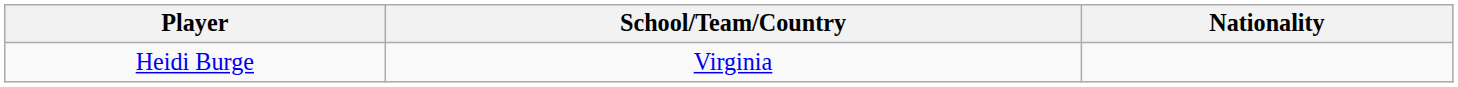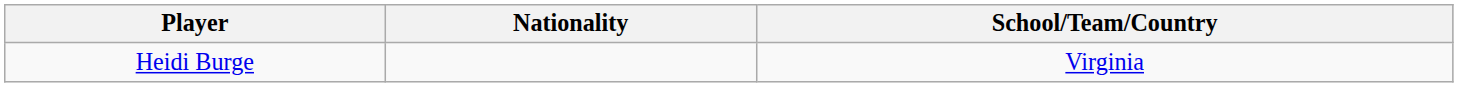columns swapped: Nationality <-> School/Team/Country
